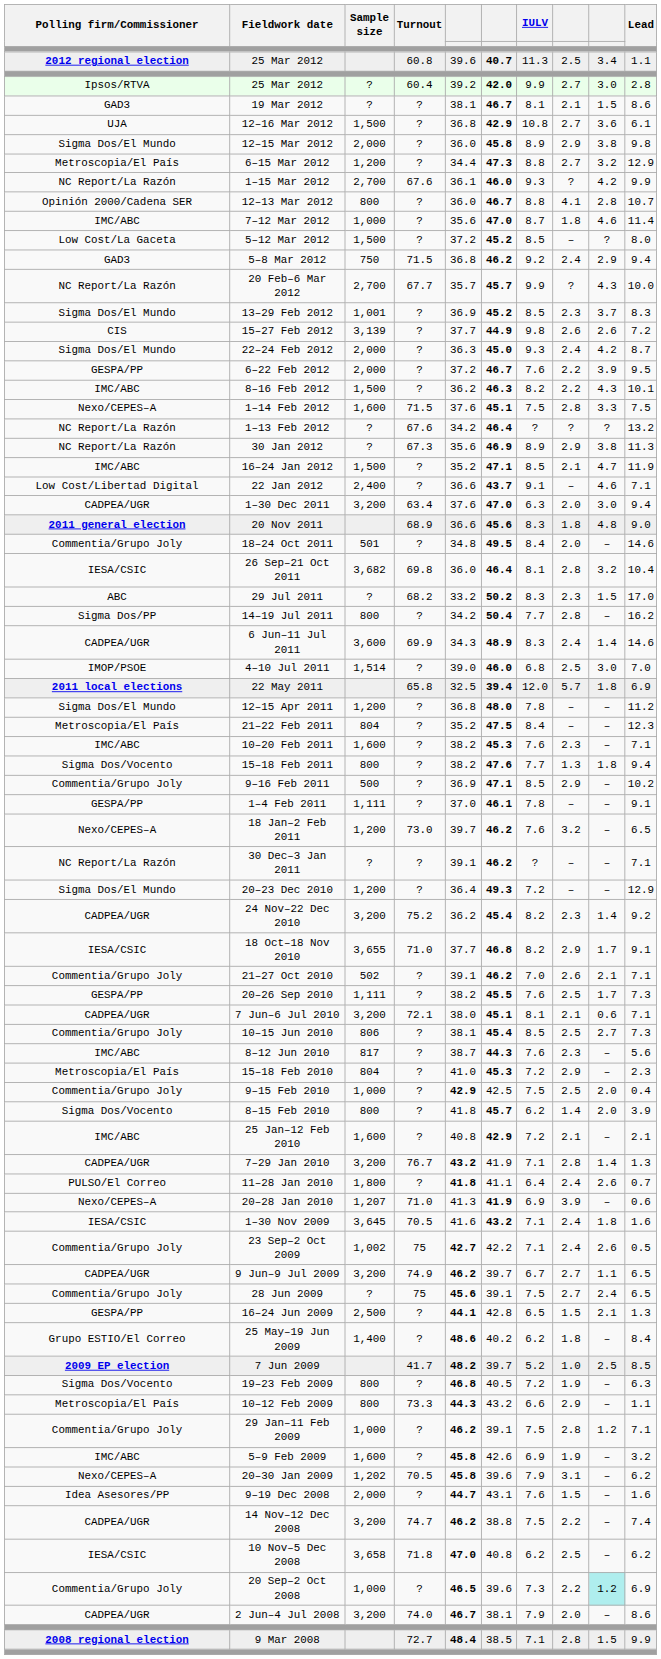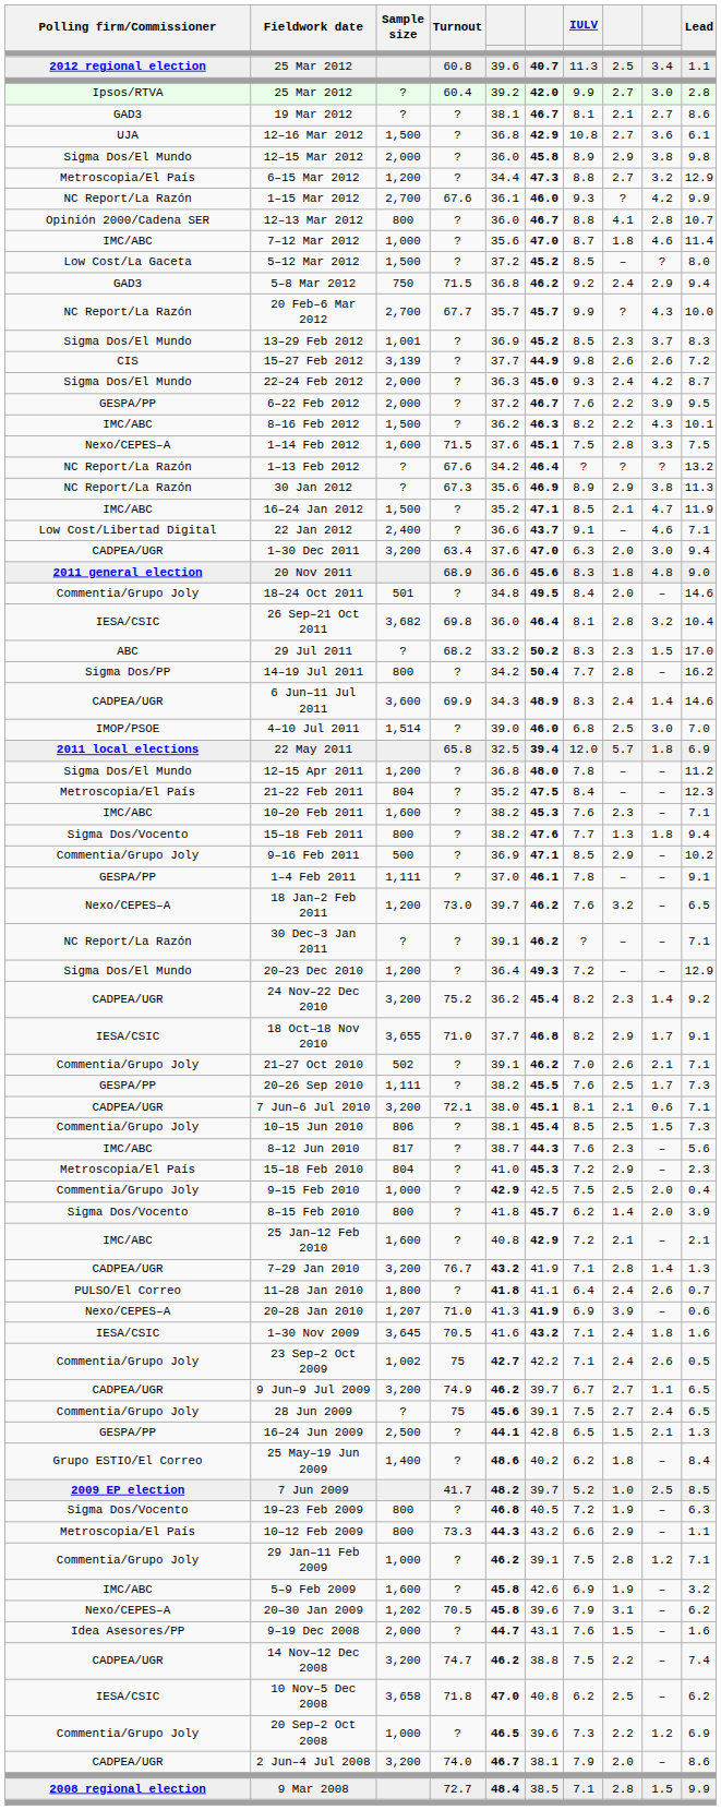19 Mar 2012 | column 9: 1.5 -> 2.7
10–15 Jun 2010 | column 9: 2.7 -> 1.5
20 Sep–2 Oct 2008 | column 9: paleturquoise background -> no background
